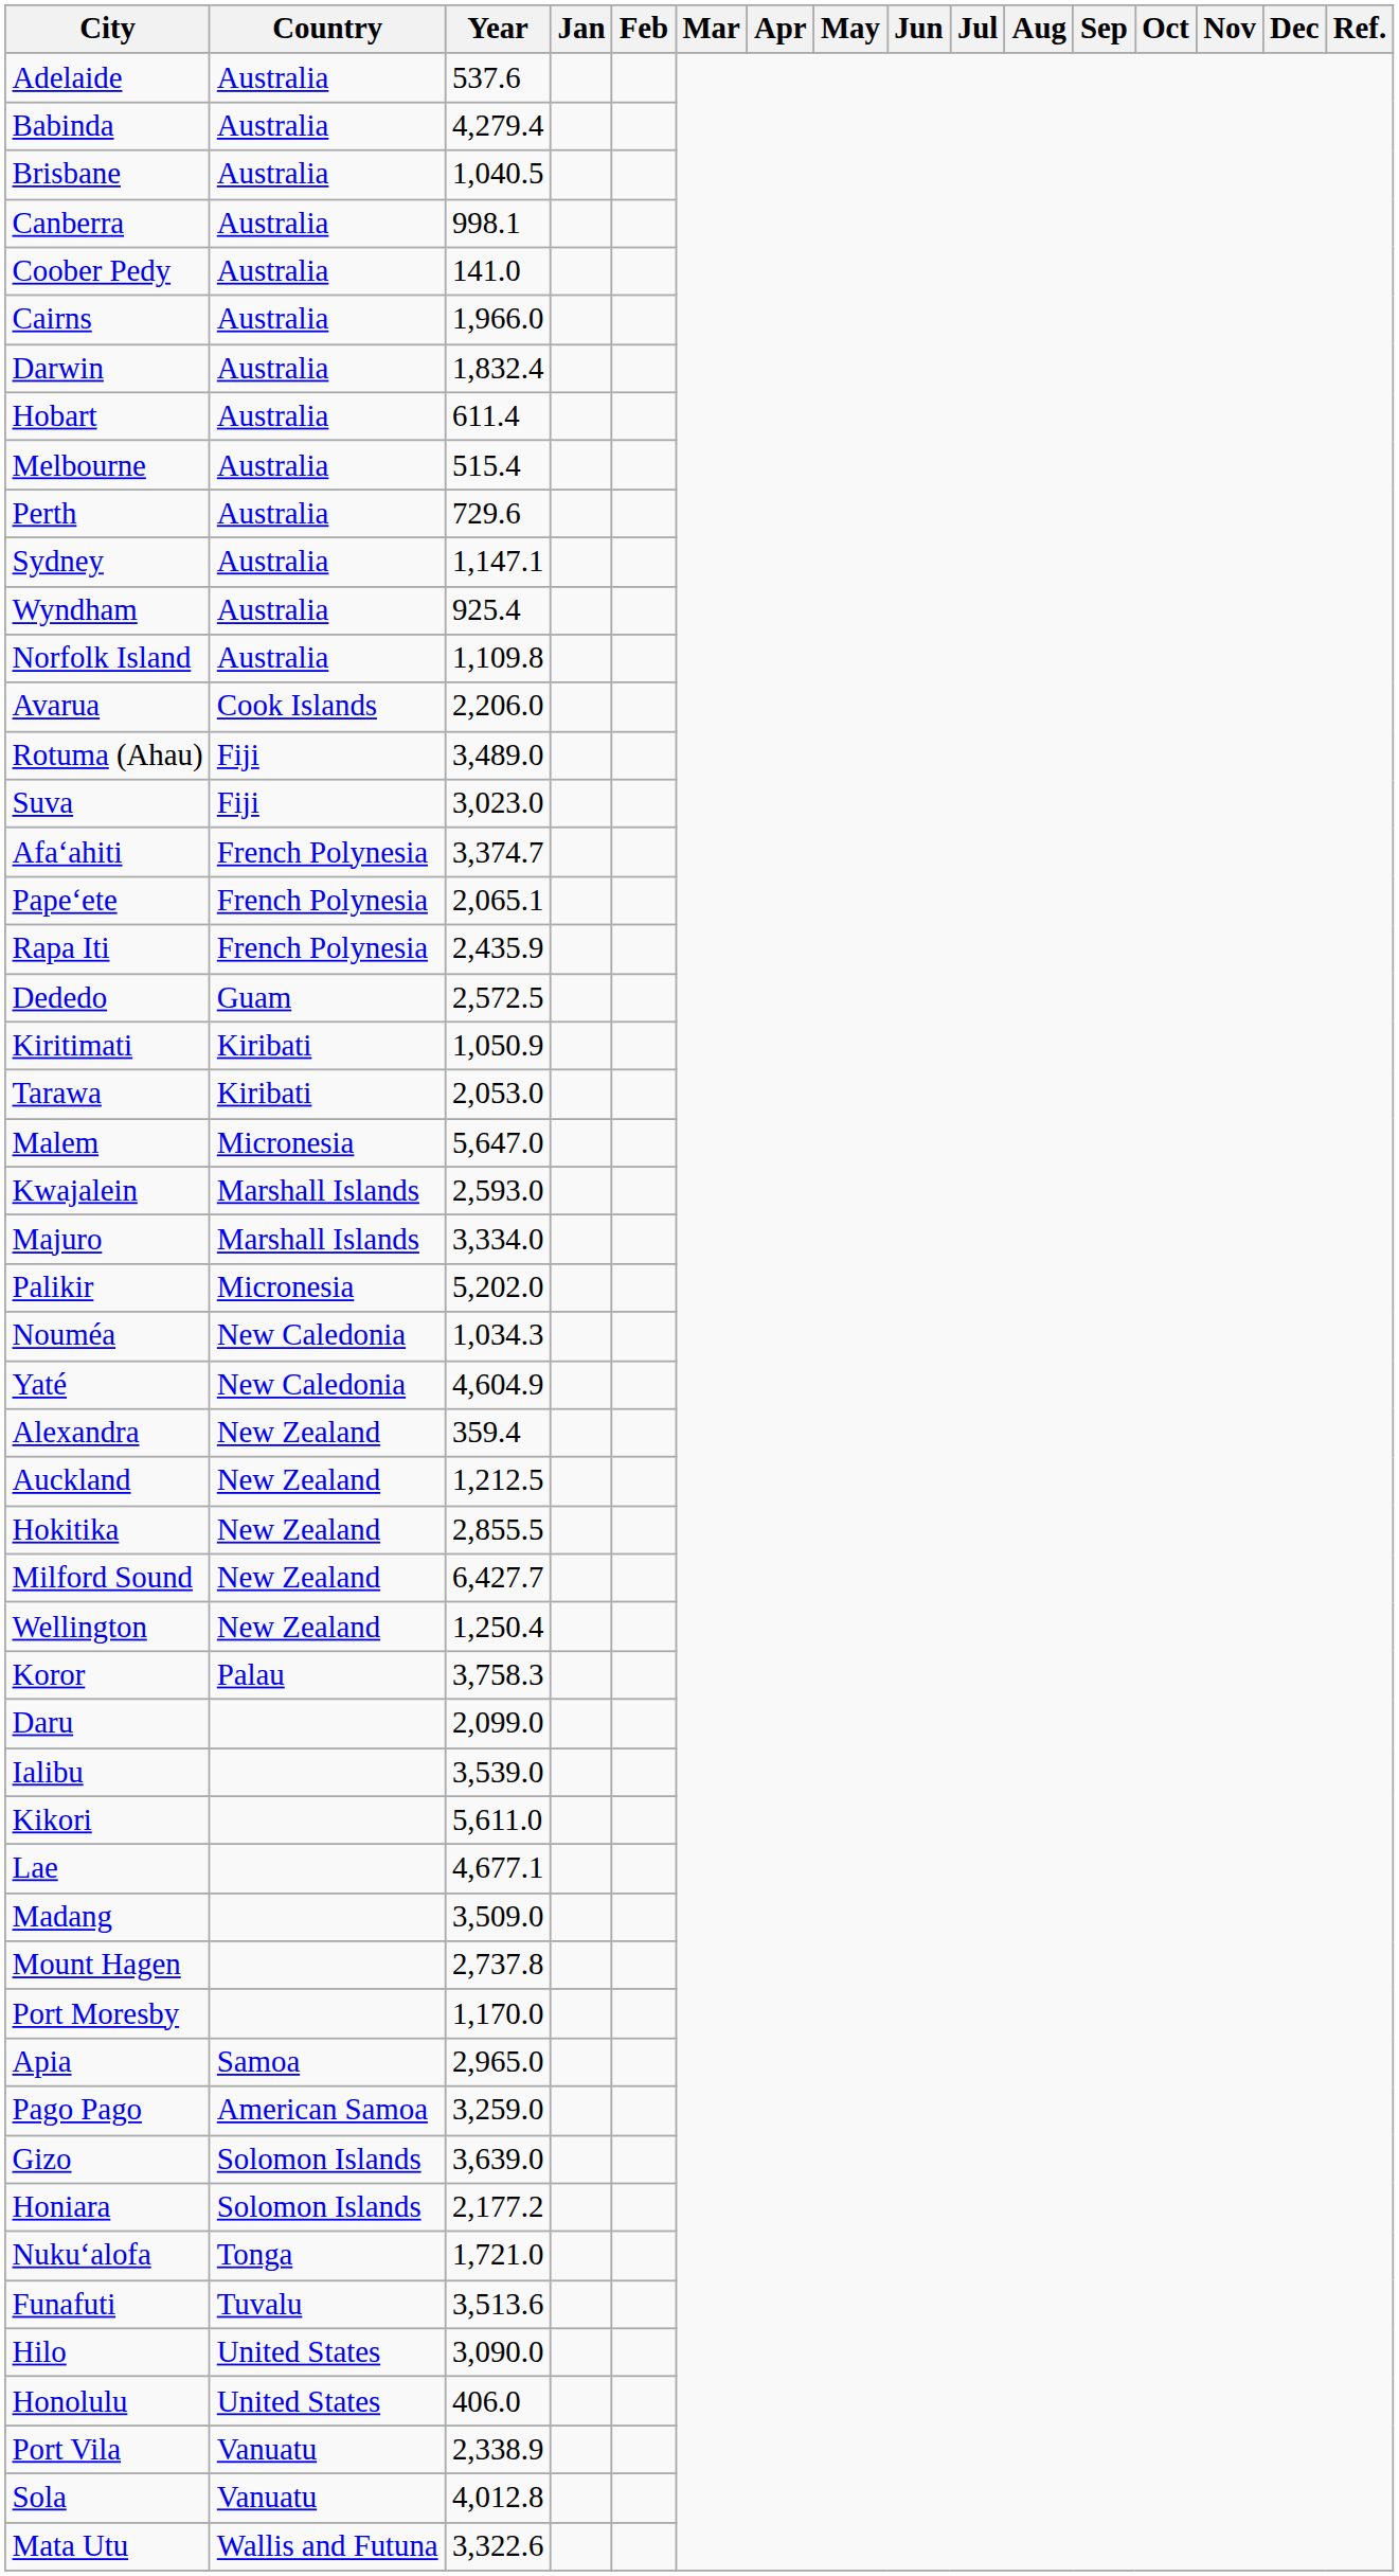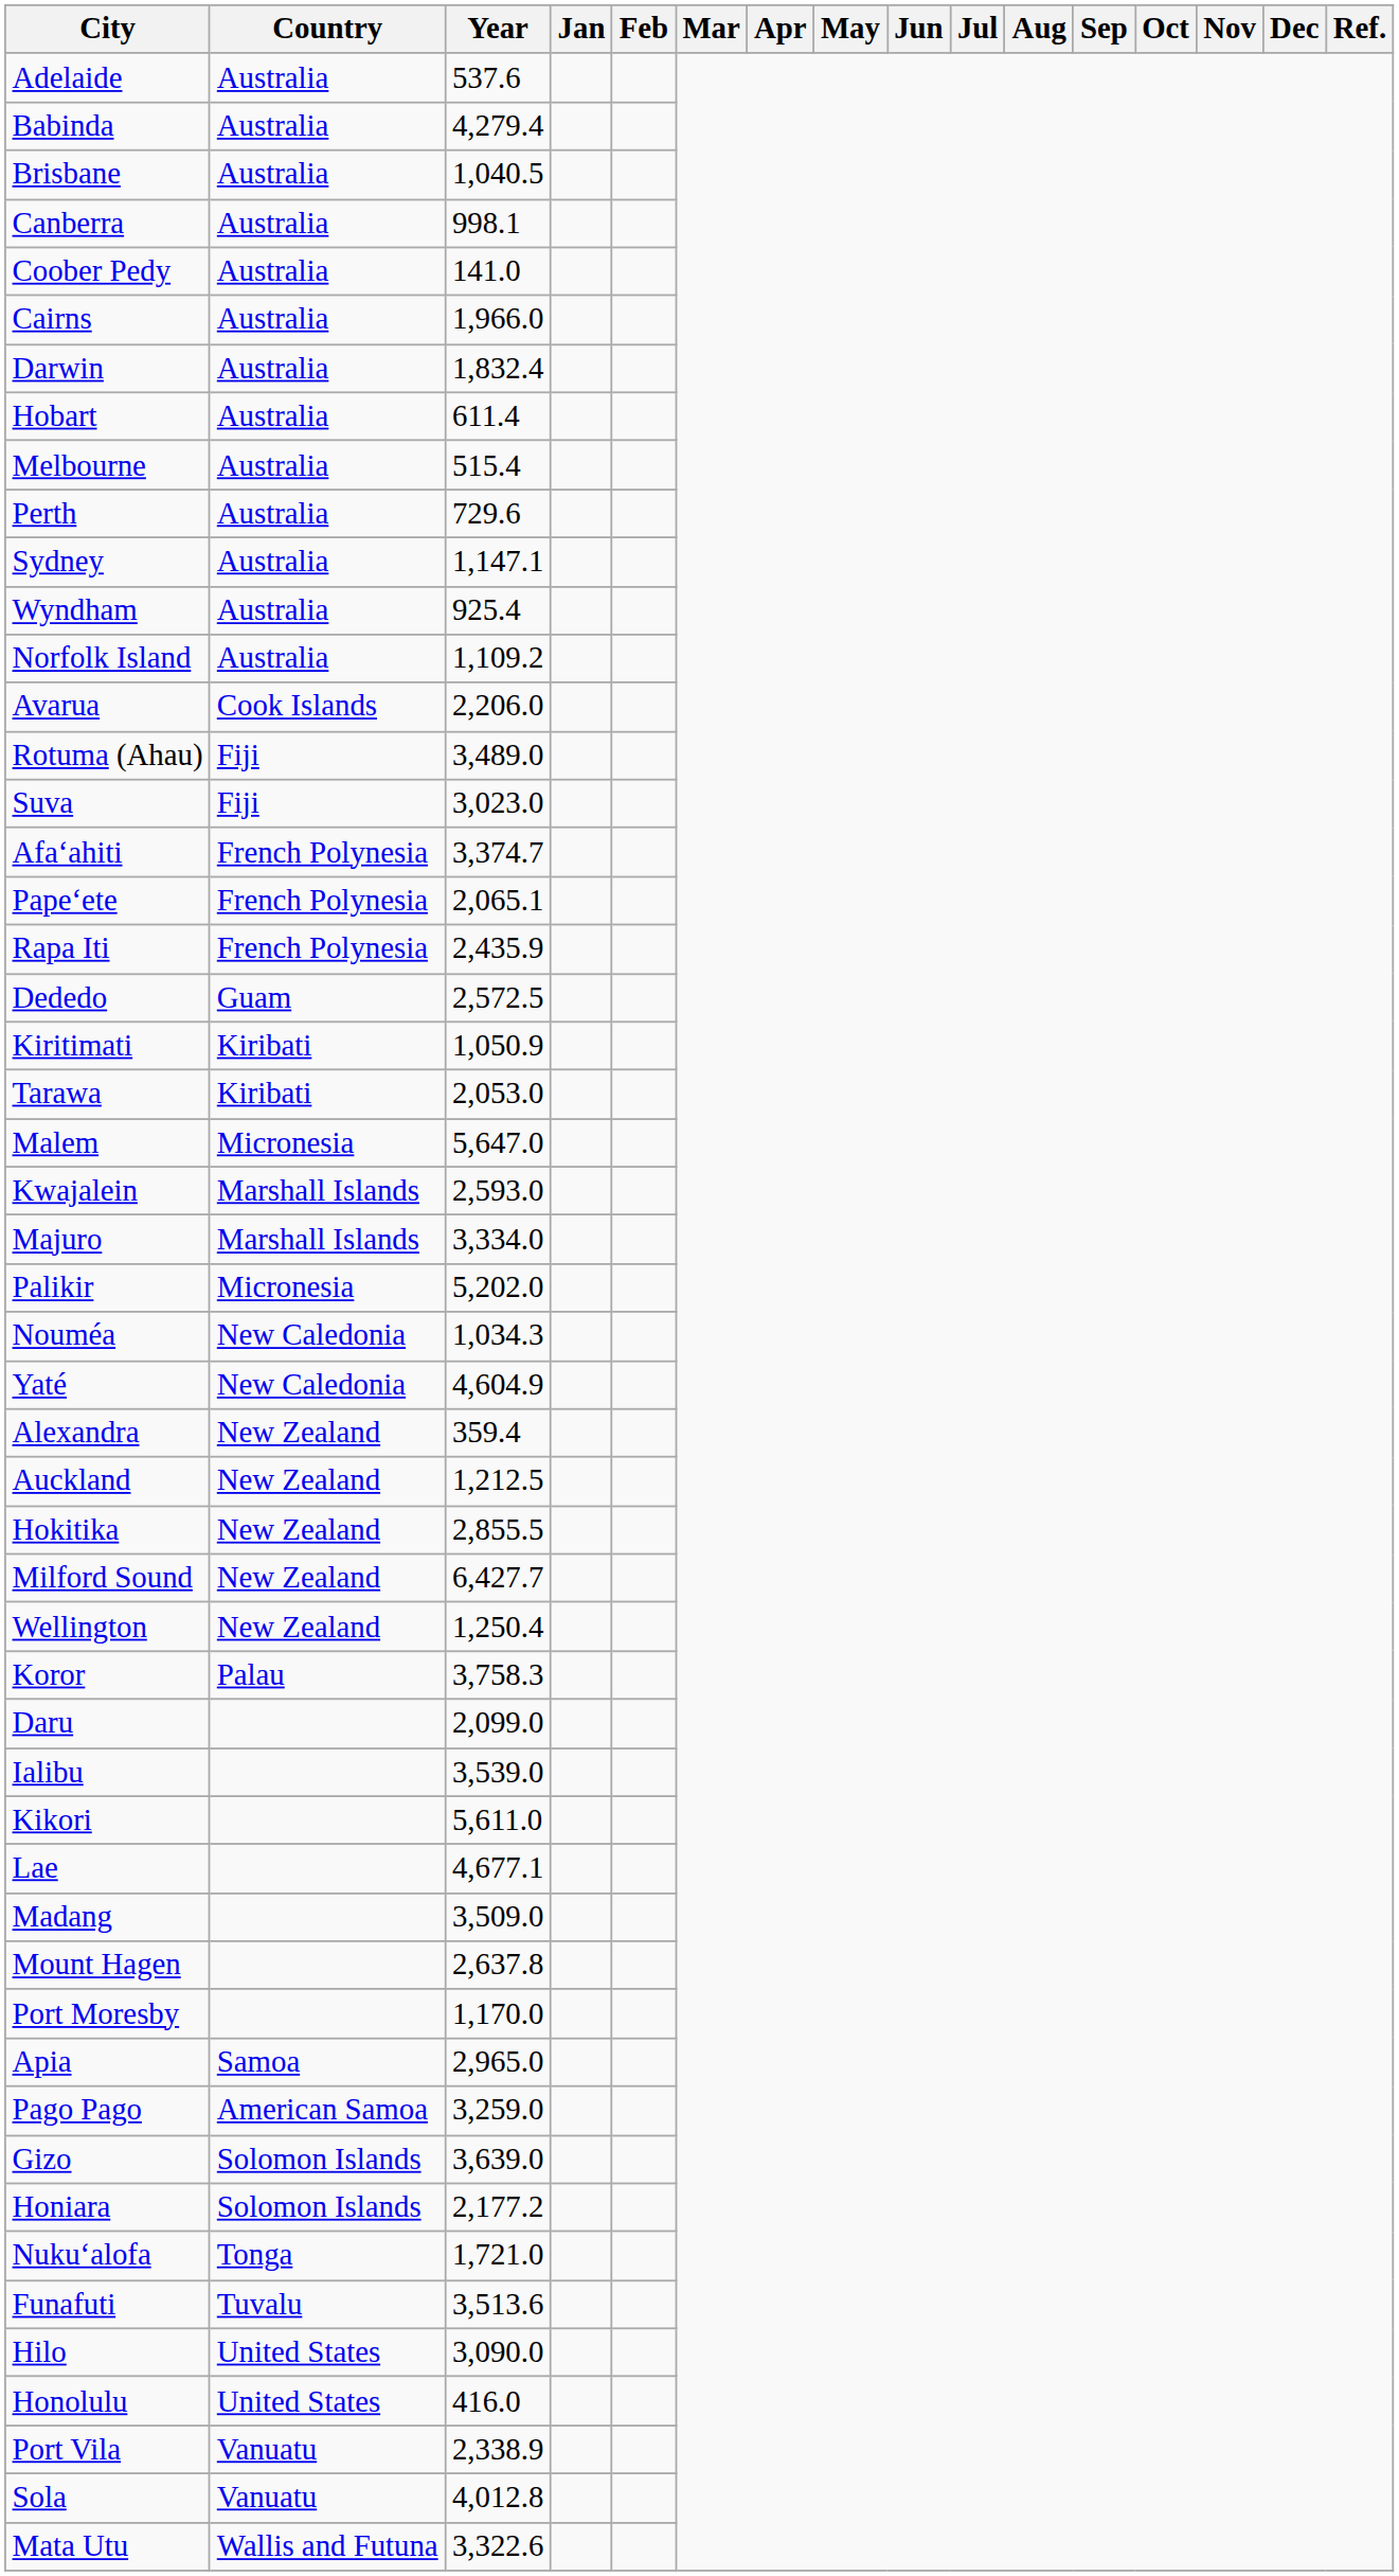Norfolk Island | Year: 1,109.8 -> 1,109.2
Mount Hagen | Year: 2,737.8 -> 2,637.8
Honolulu | Year: 406.0 -> 416.0
